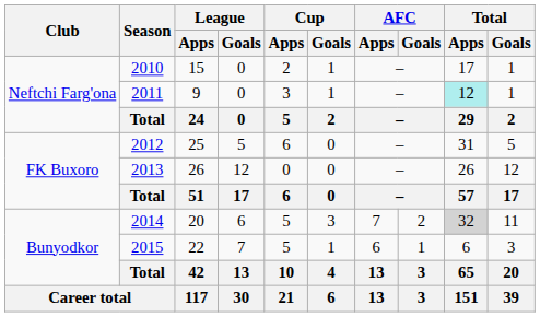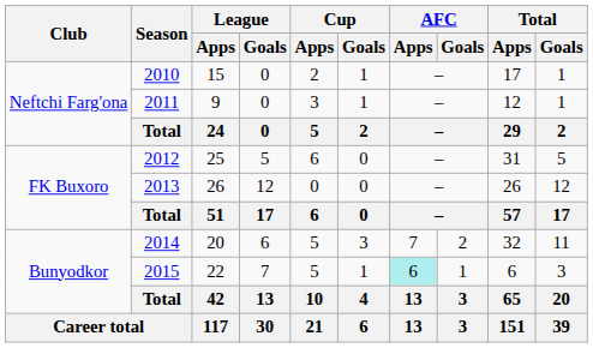2011 | Total / Apps: paleturquoise background -> no background
2014 | Total / Apps: lightgrey background -> no background
2015 | AFC / Apps: no background -> paleturquoise background
